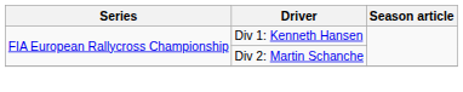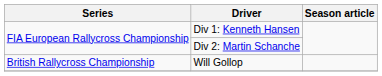+ row: British Rallycross Championship | Will Gollop
